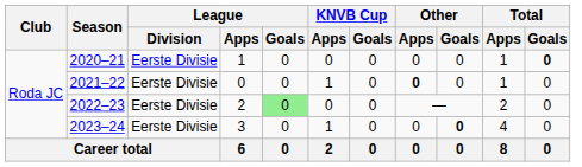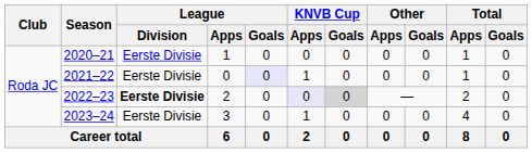2020–21 | Total / Goals: bold -> normal
2021–22 | League / Goals: no background -> lavender background
2021–22 | Other / Apps: bold -> normal
2022–23 | League / Division: normal -> bold
2022–23 | League / Goals: lightgreen background -> no background
2022–23 | KNVB Cup / Apps: no background -> lavender background
2022–23 | KNVB Cup / Goals: no background -> lightgrey background
2023–24 | Other / Goals: bold -> normal
